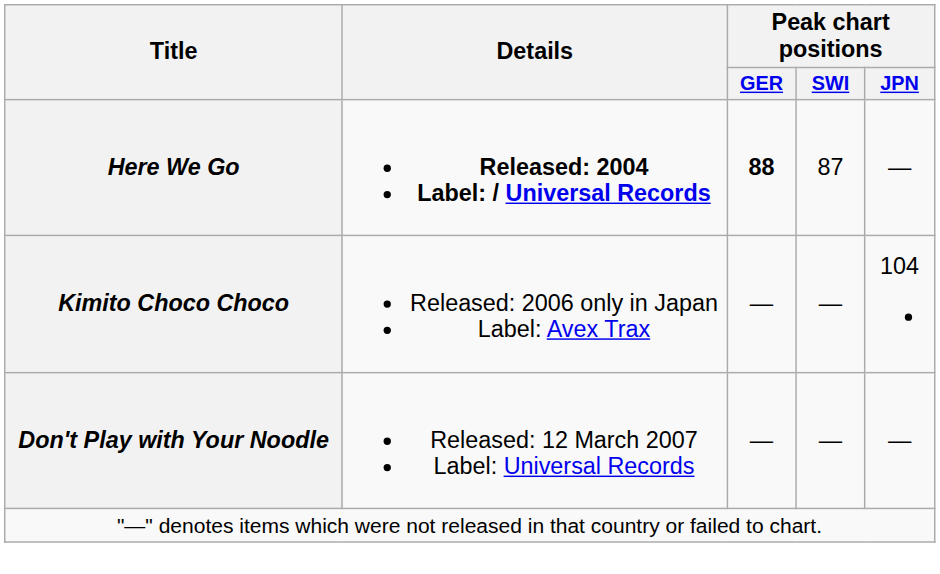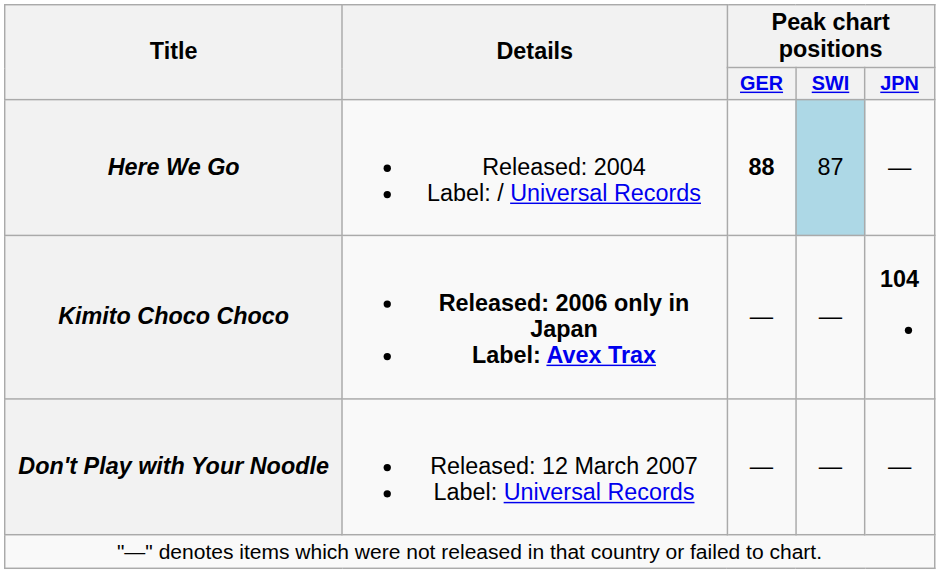Here We Go | Details: bold -> normal
Here We Go | Peak chart positions / SWI: no background -> lightblue background
Kimito Choco Choco | Details: normal -> bold
Kimito Choco Choco | Peak chart positions / JPN: normal -> bold
